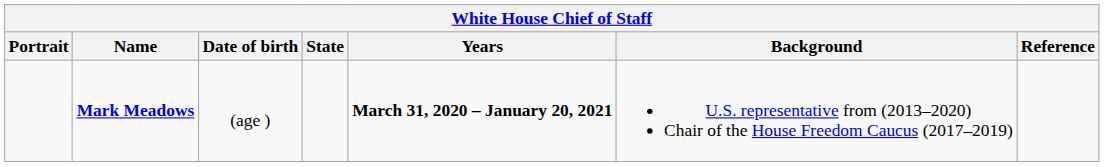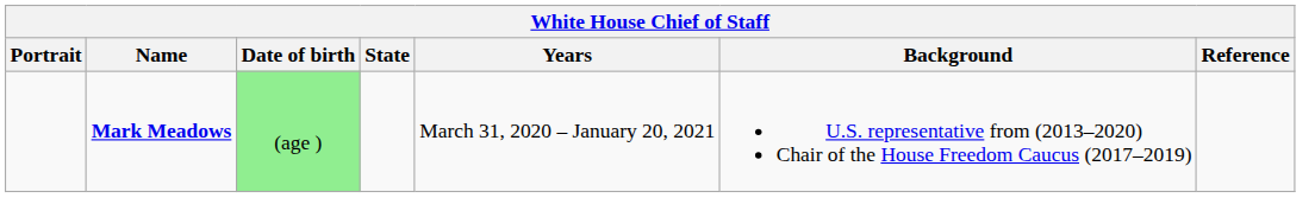Mark Meadows | Date of birth: no background -> lightgreen background
Mark Meadows | Years: bold -> normal
